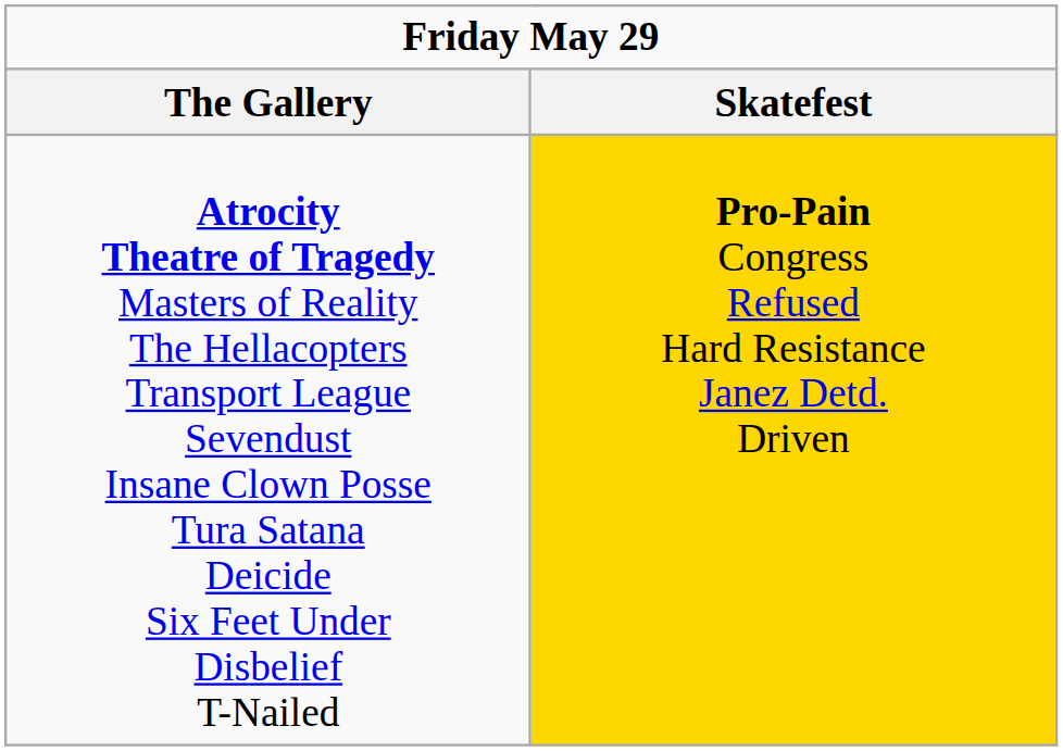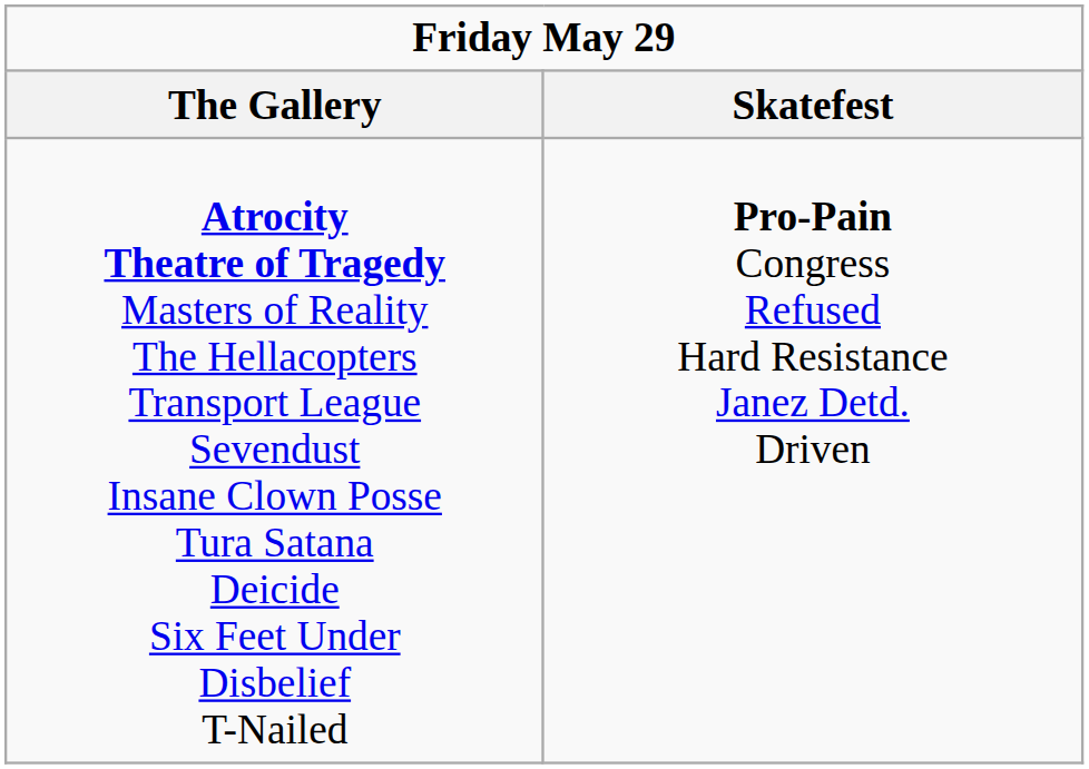row 3 | Skatefest: gold background -> no background
